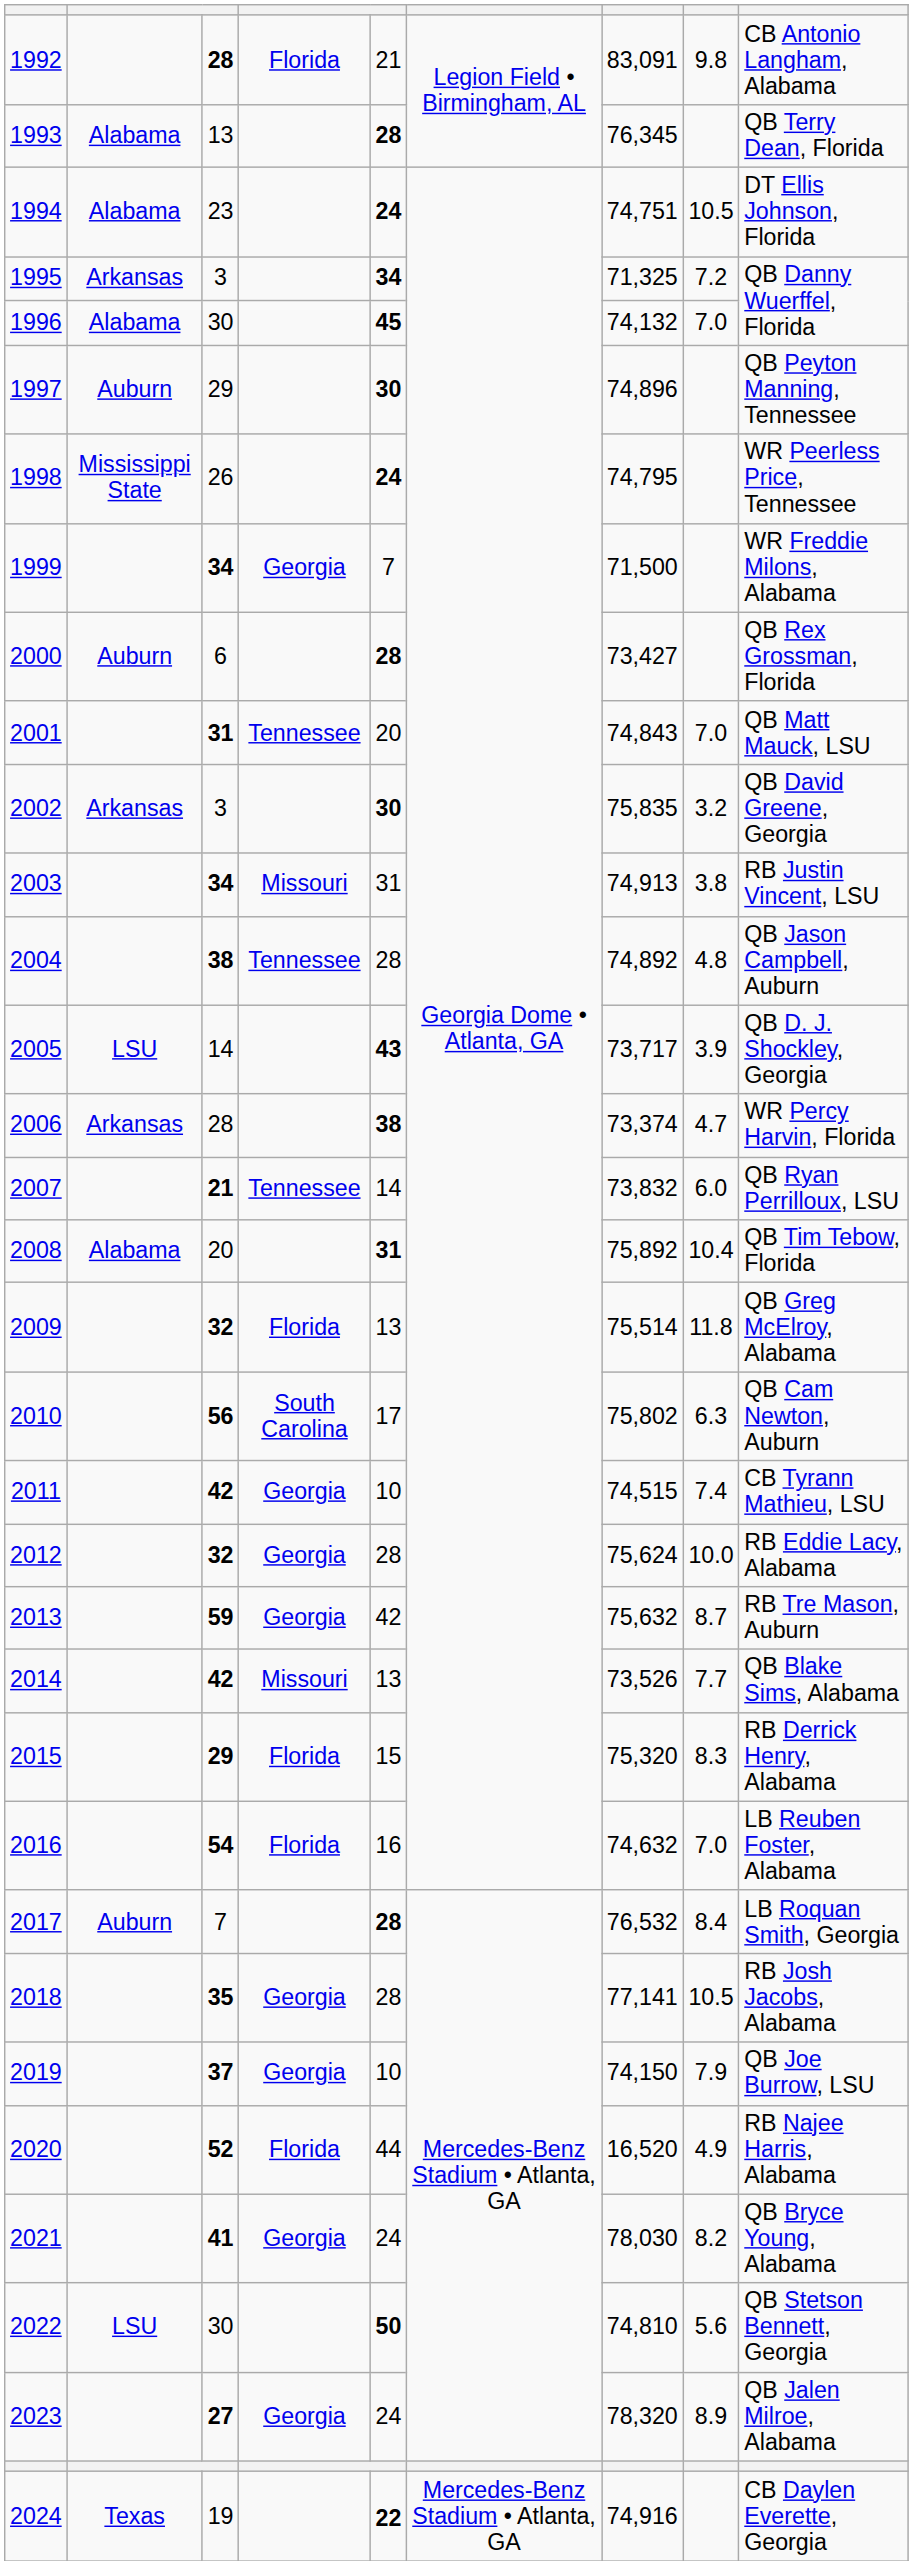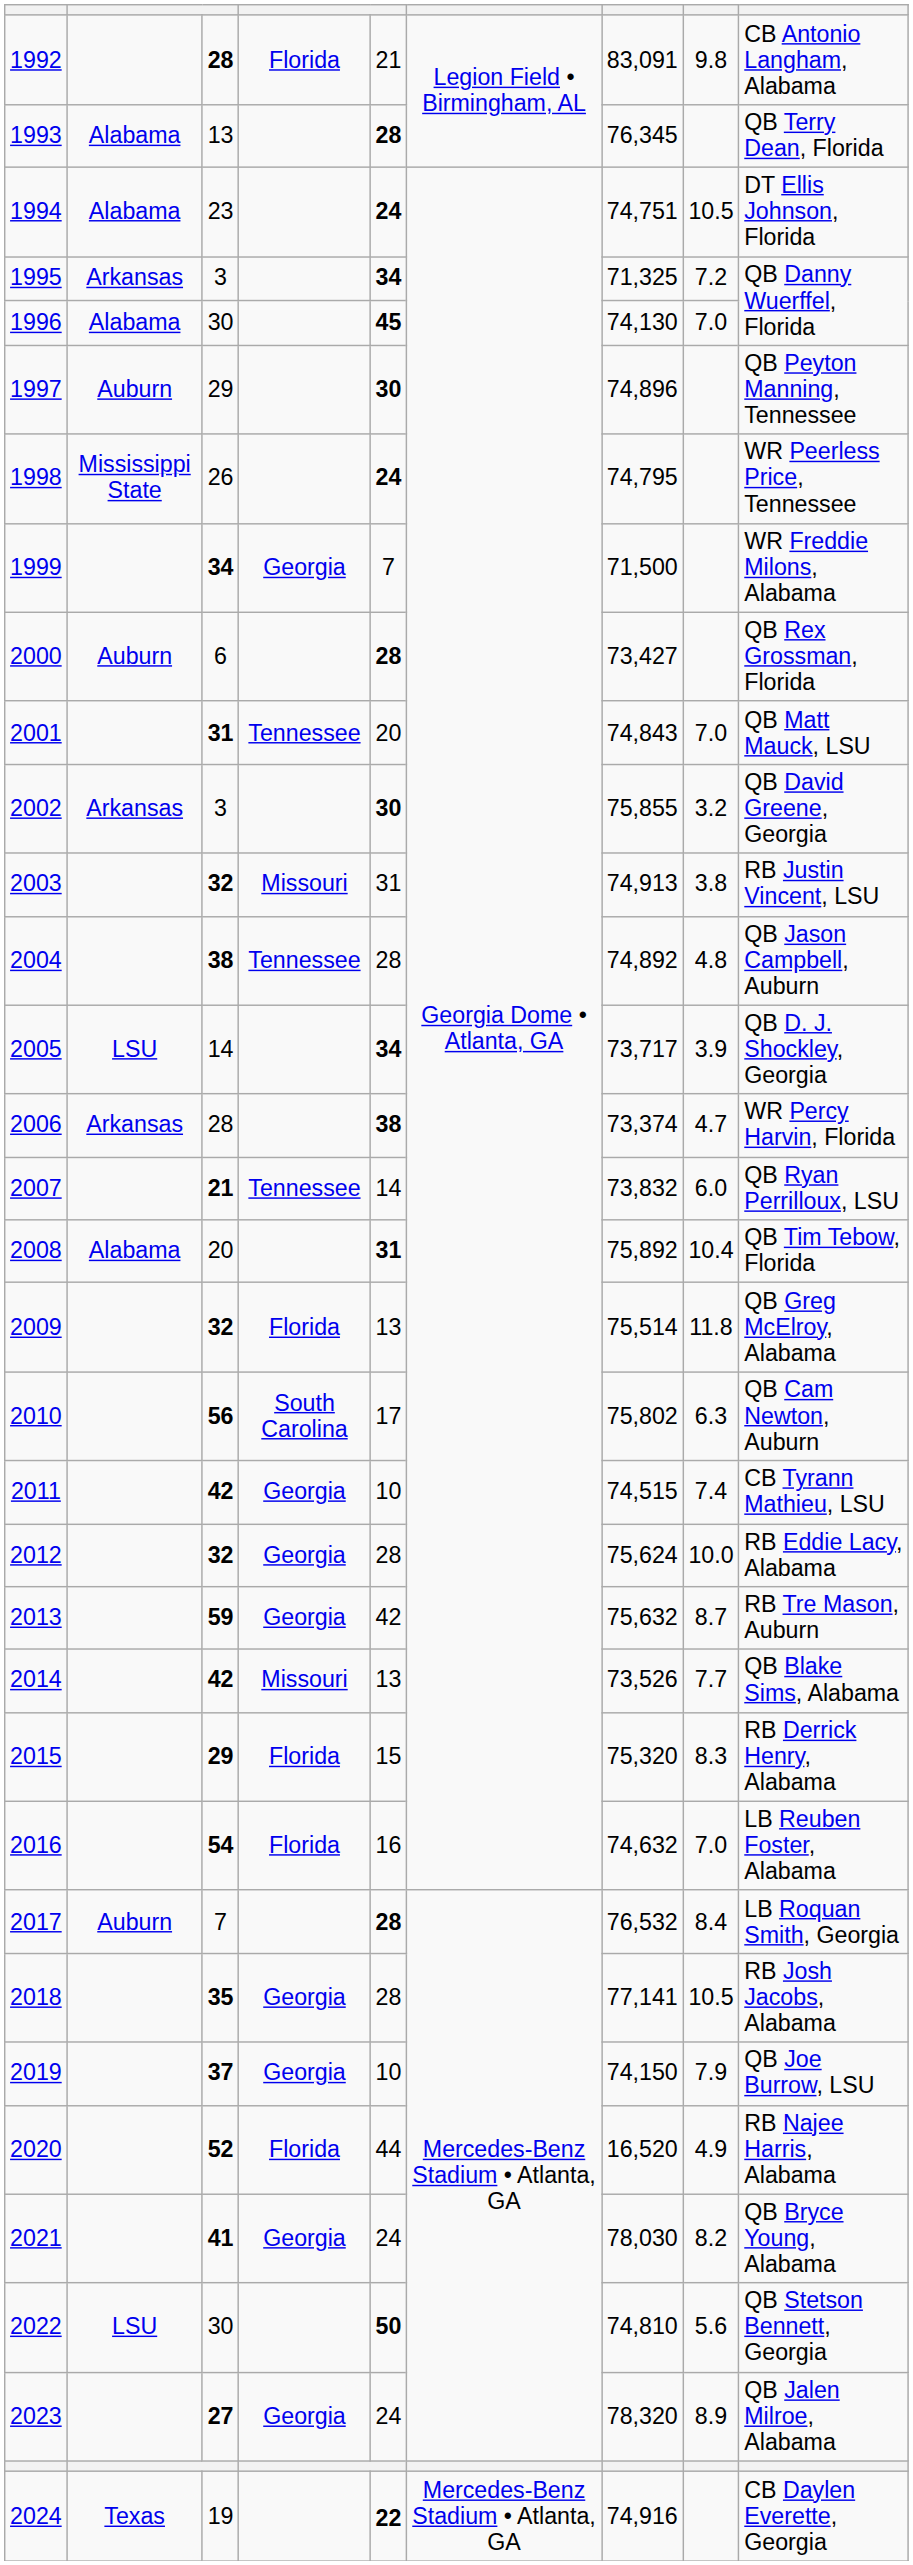1996 | column 7: 74,132 -> 74,130
2002 | column 7: 75,835 -> 75,855
2003 | column 3: 34 -> 32
2005 | column 5: 43 -> 34
